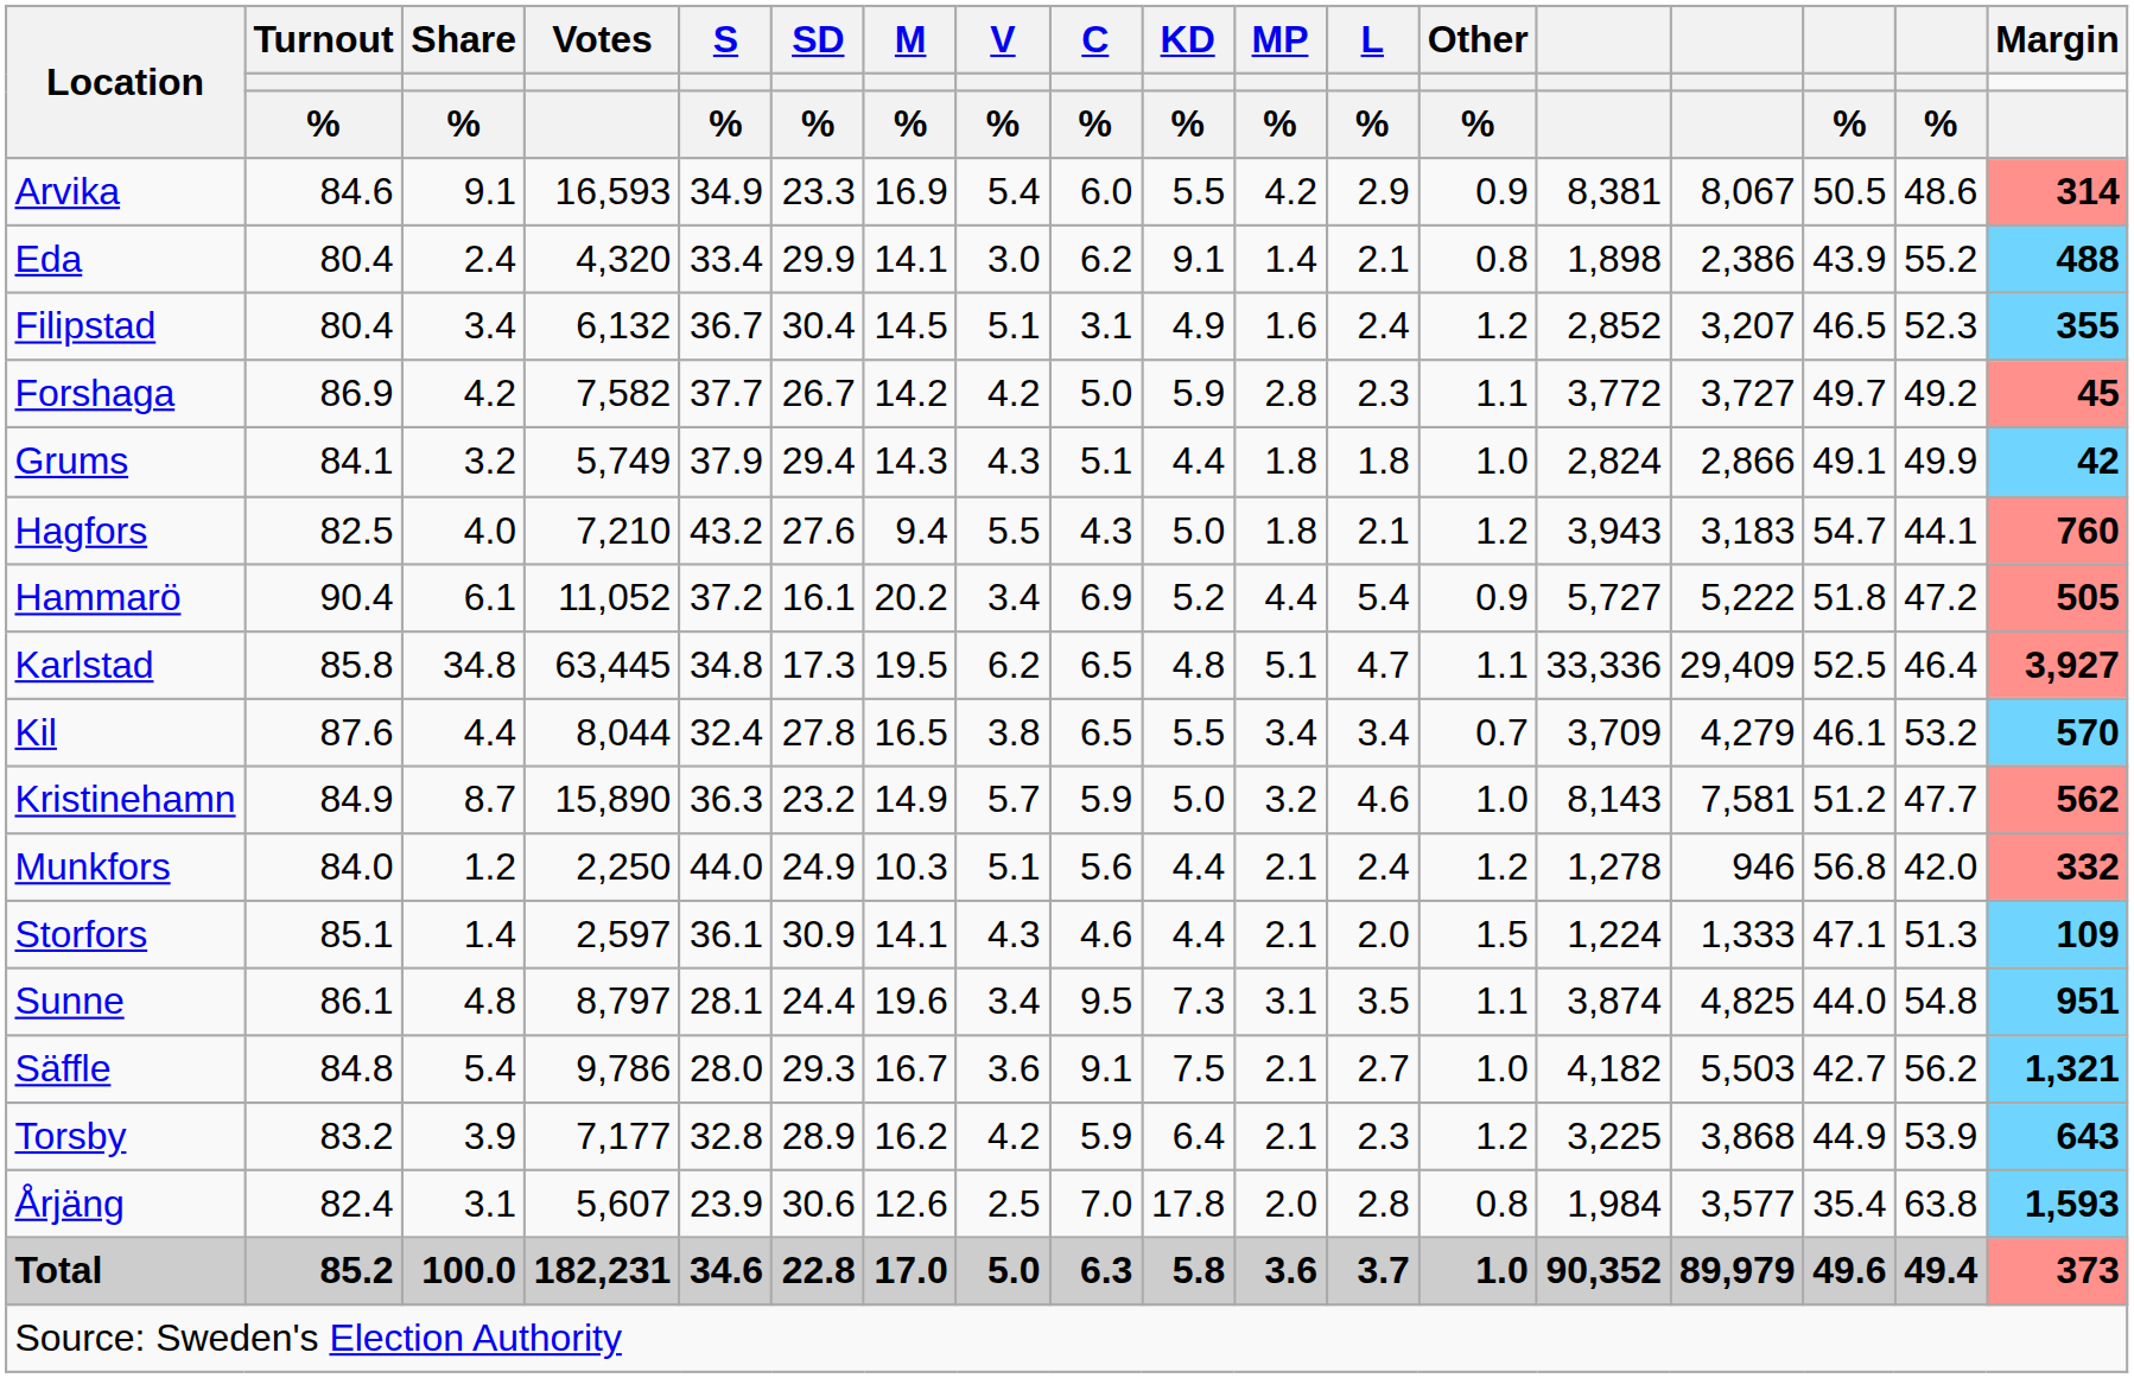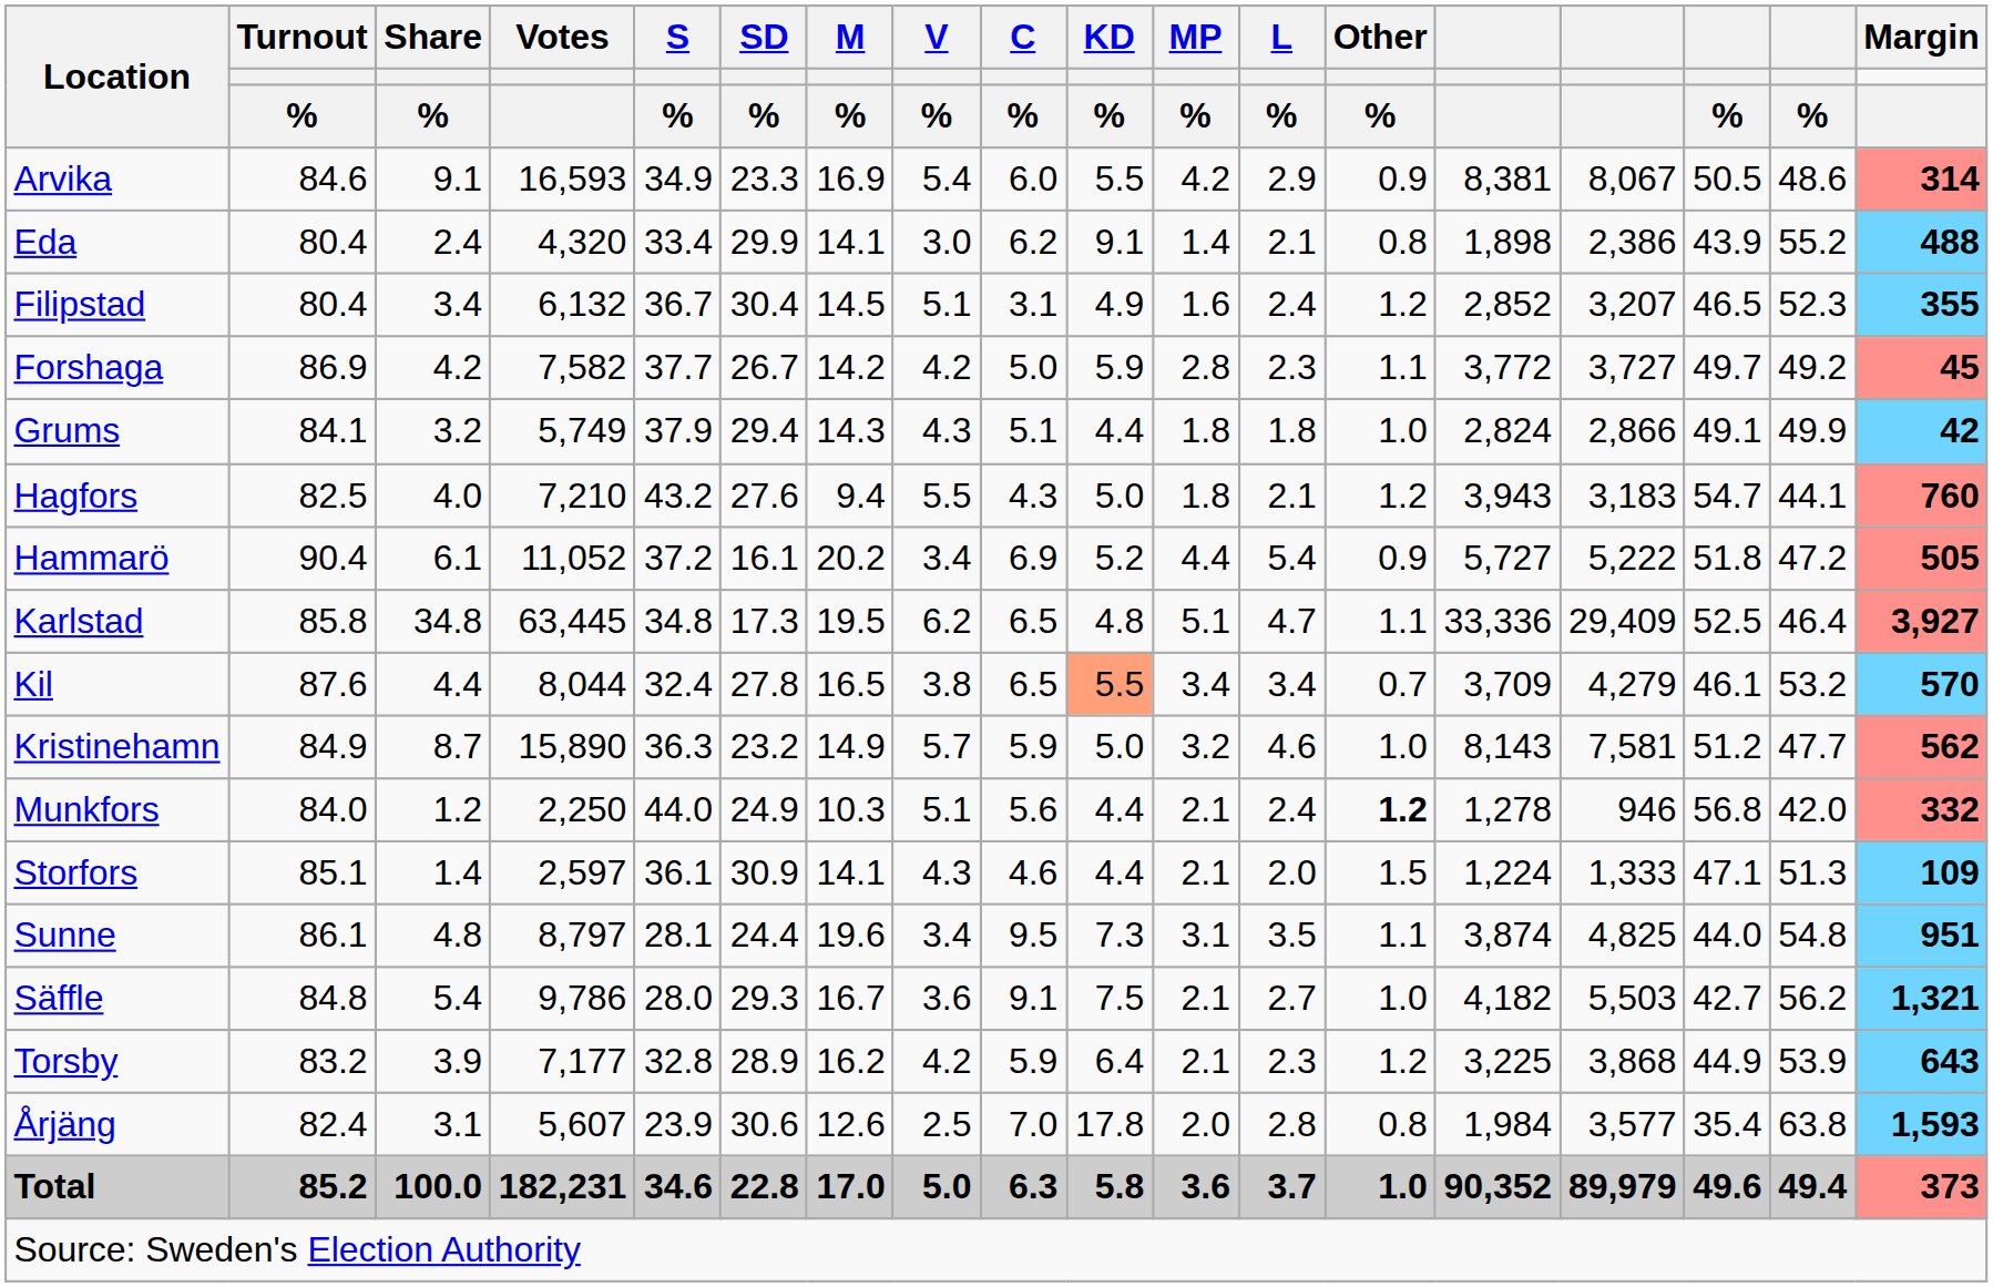Kil | KD / %: no background -> lightsalmon background
Munkfors | Other / %: normal -> bold
